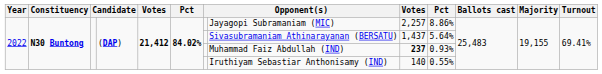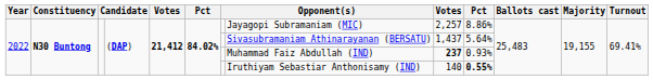row 5 | column 10: normal -> bold
